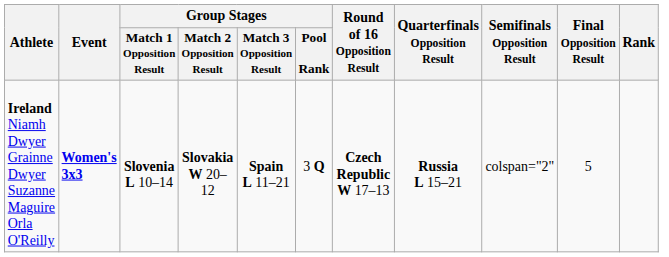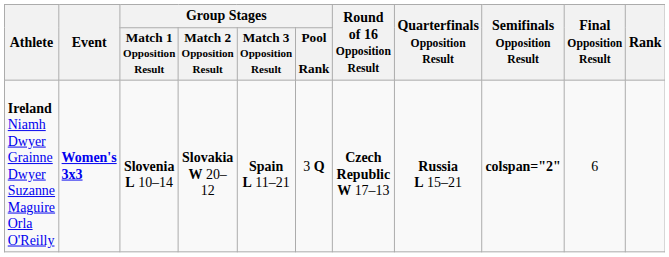row 3 | Semifinals Opposition Result: normal -> bold
row 3 | Final Opposition Result: 5 -> 6
